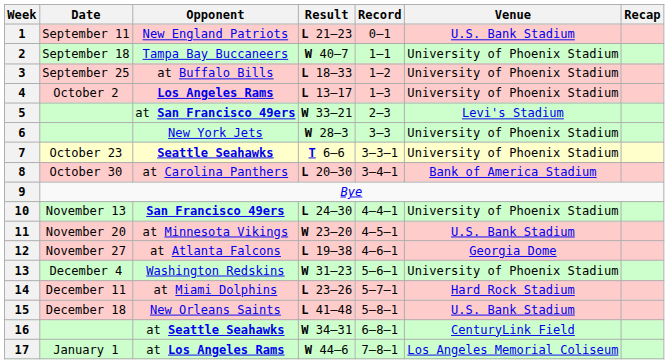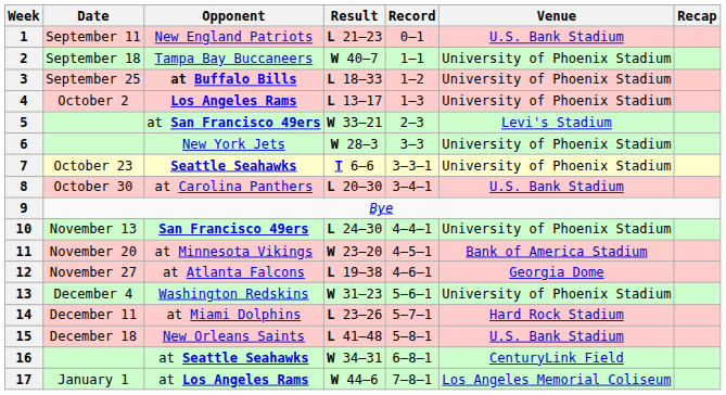3 | Opponent: normal -> bold
8 | Venue: Bank of America Stadium -> U.S. Bank Stadium
11 | Venue: U.S. Bank Stadium -> Bank of America Stadium
